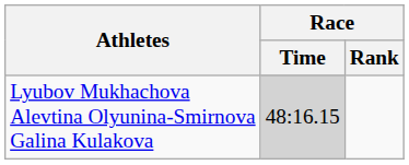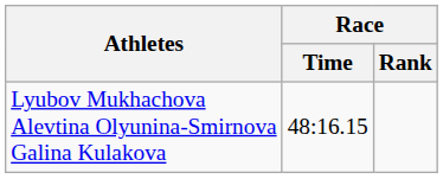Lyubov Mukhachova Alevtina Olyunina-Smirnova Galina Kulakova | Race / Time: lightgrey background -> no background
